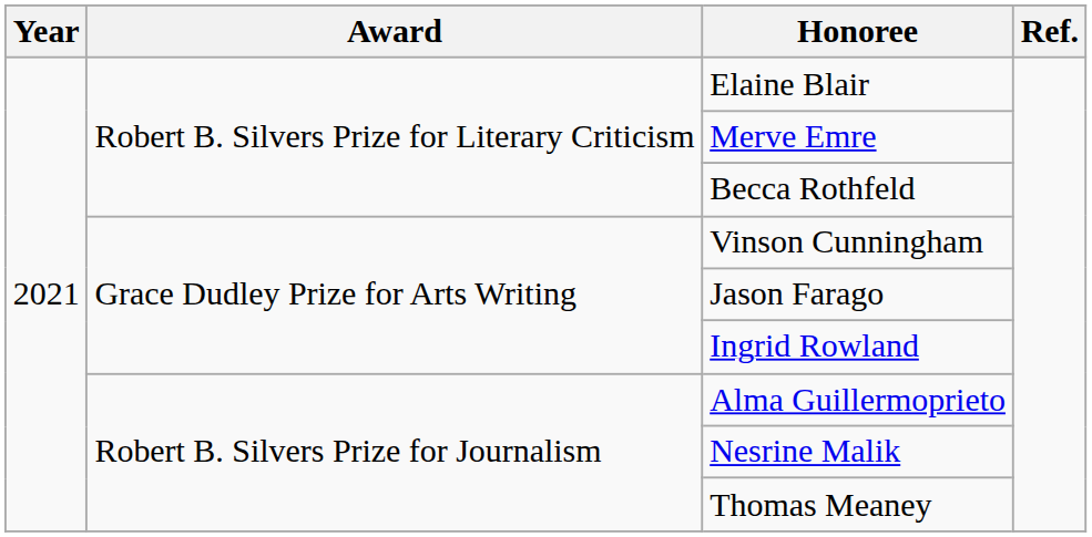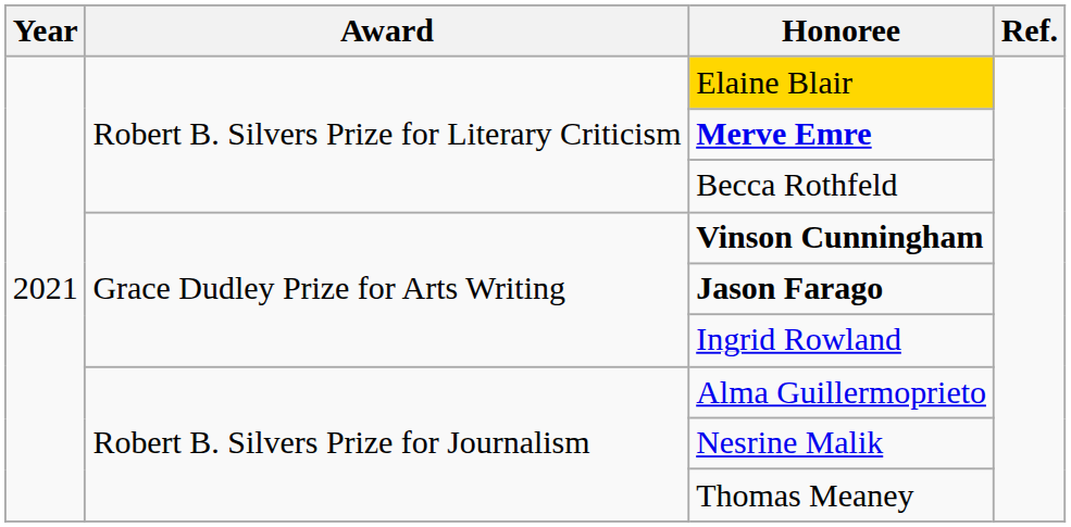Elaine Blair | Honoree: no background -> gold background
Merve Emre | Honoree: normal -> bold
Vinson Cunningham | Honoree: normal -> bold
Jason Farago | Honoree: normal -> bold
